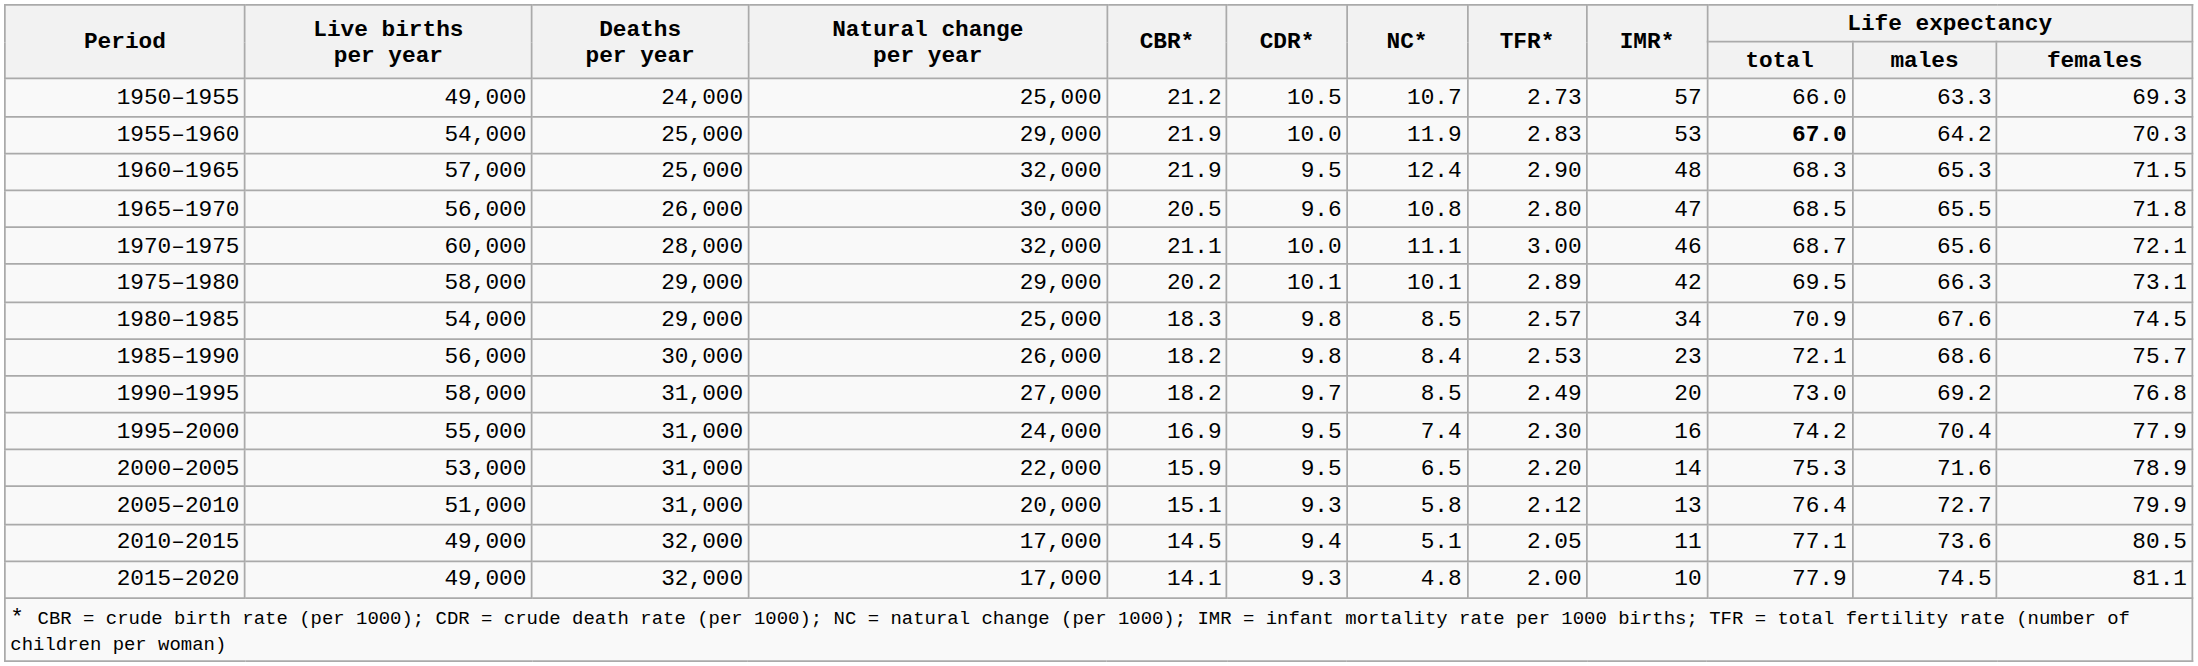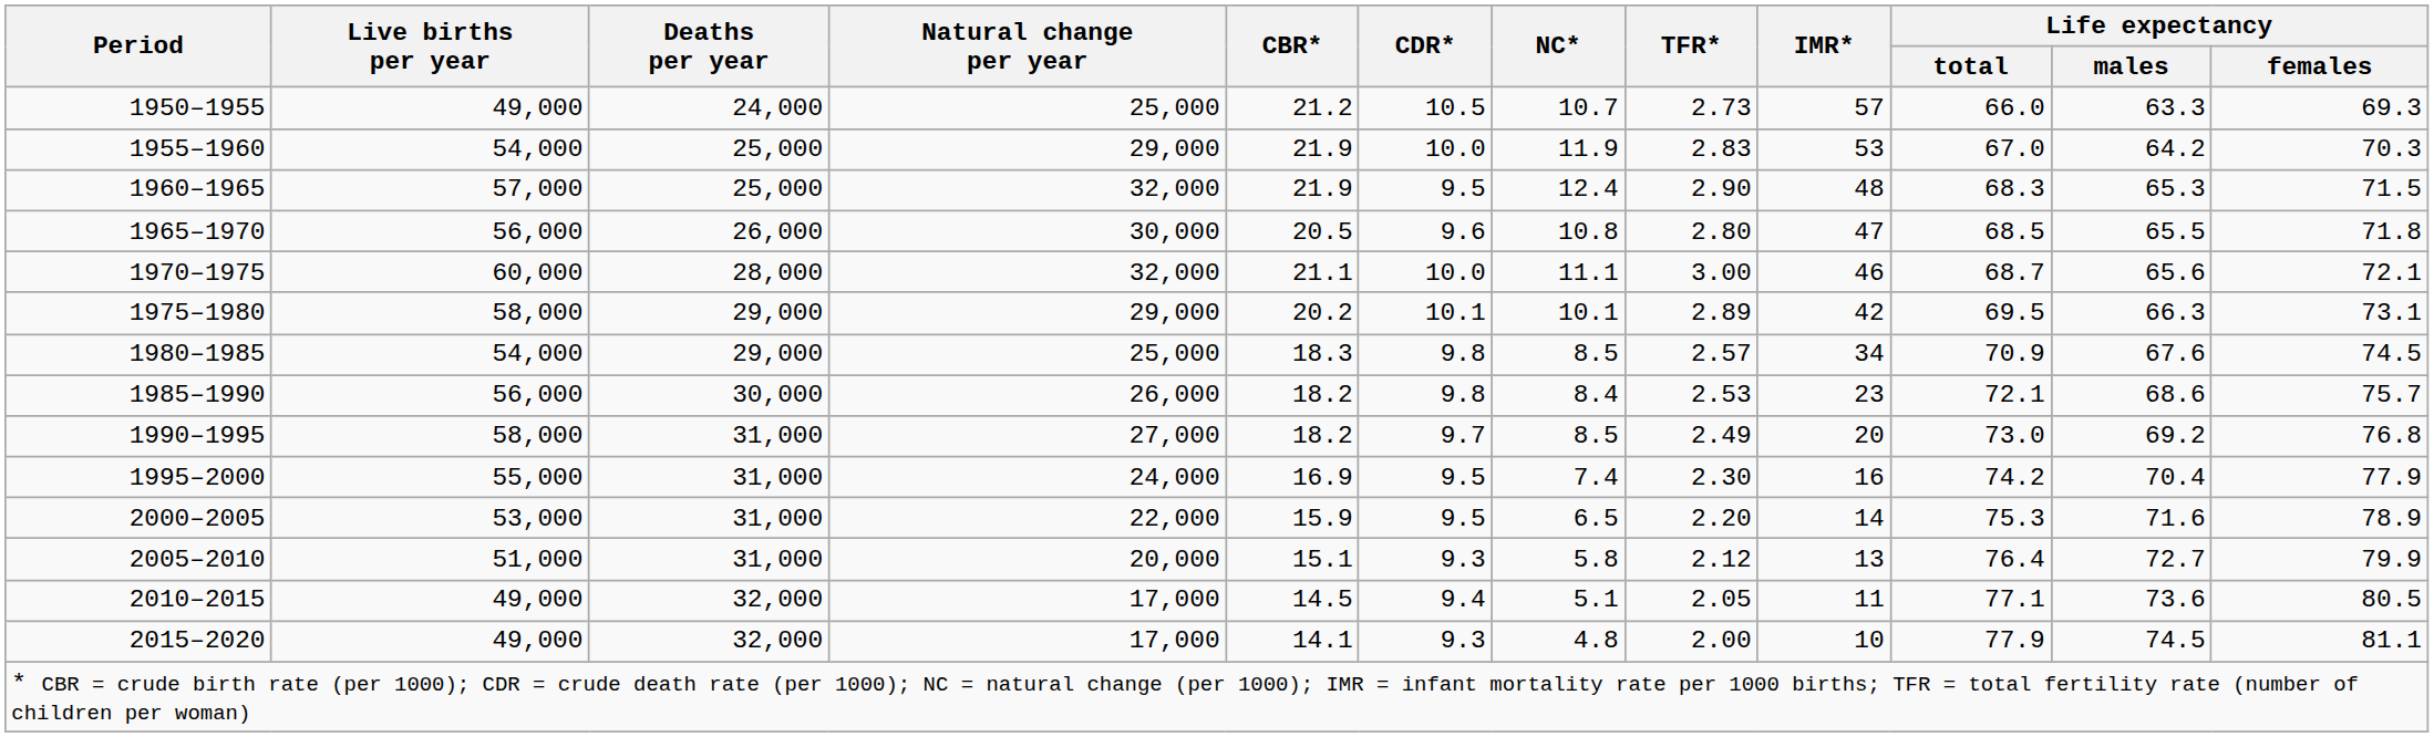1955–1960 | Life expectancy / total: bold -> normal
